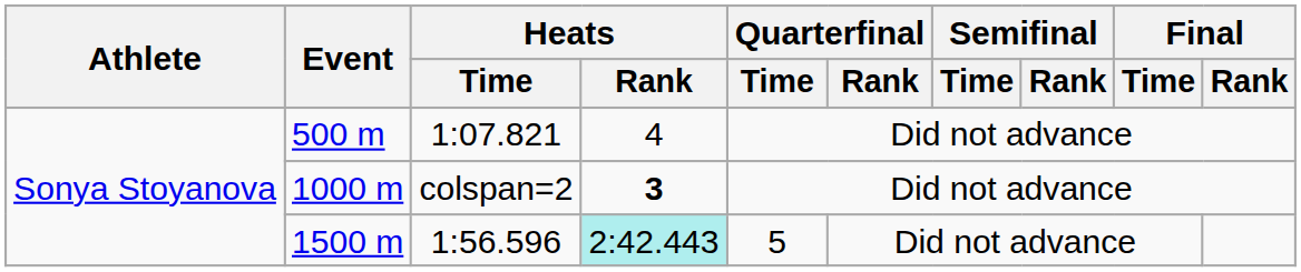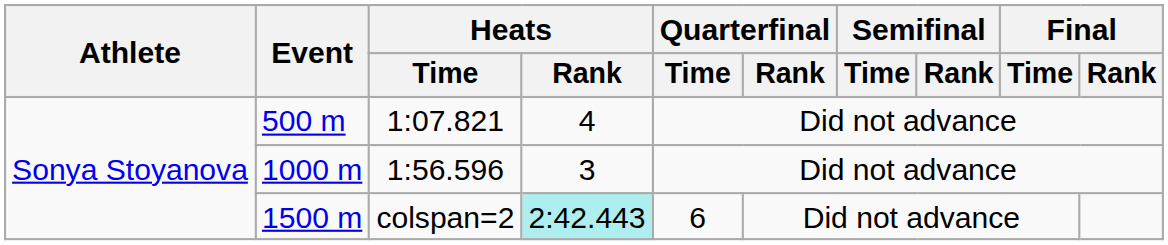1000 m | Heats / Time: colspan=2 -> 1:56.596
1000 m | Heats / Rank: bold -> normal
1500 m | Heats / Time: 1:56.596 -> colspan=2
1500 m | Quarterfinal / Time: 5 -> 6
